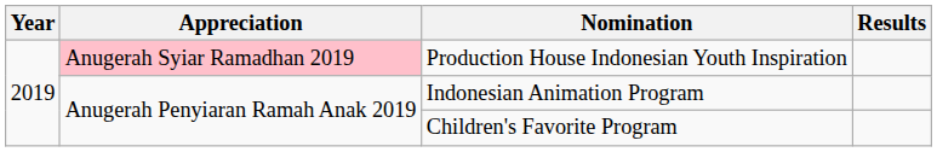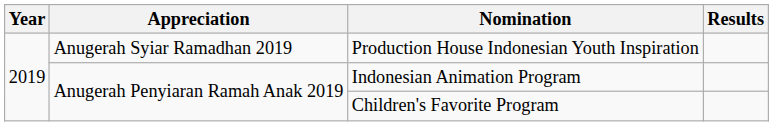Production House Indonesian Youth Inspiration | Appreciation: pink background -> no background
